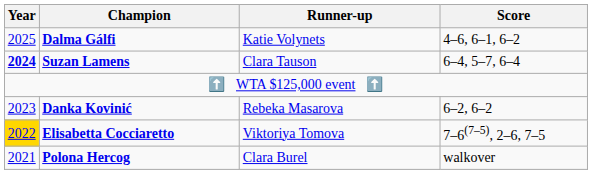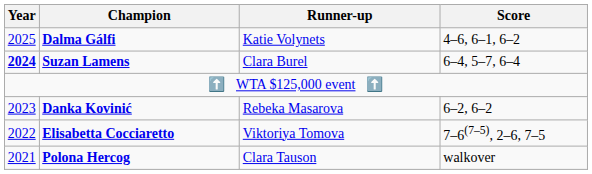Suzan Lamens | Runner-up: Clara Tauson -> Clara Burel
Elisabetta Cocciaretto | Year: gold background -> no background
Polona Hercog | Runner-up: Clara Burel -> Clara Tauson
